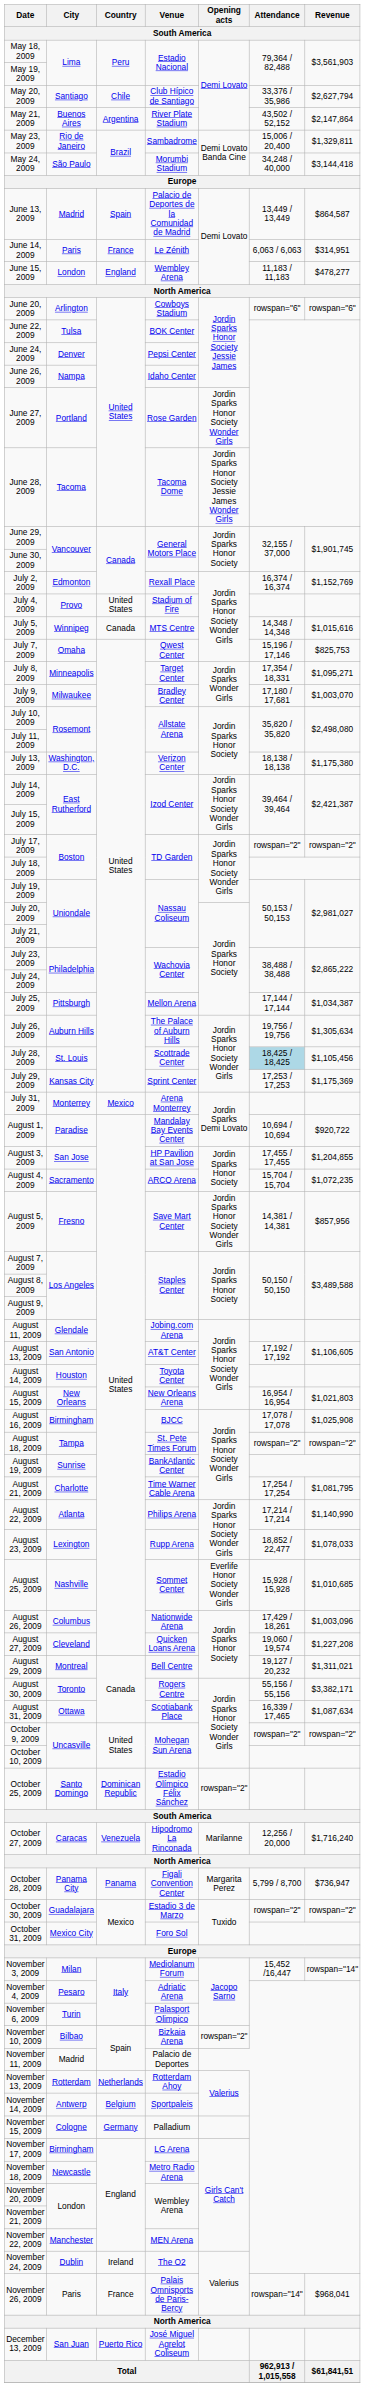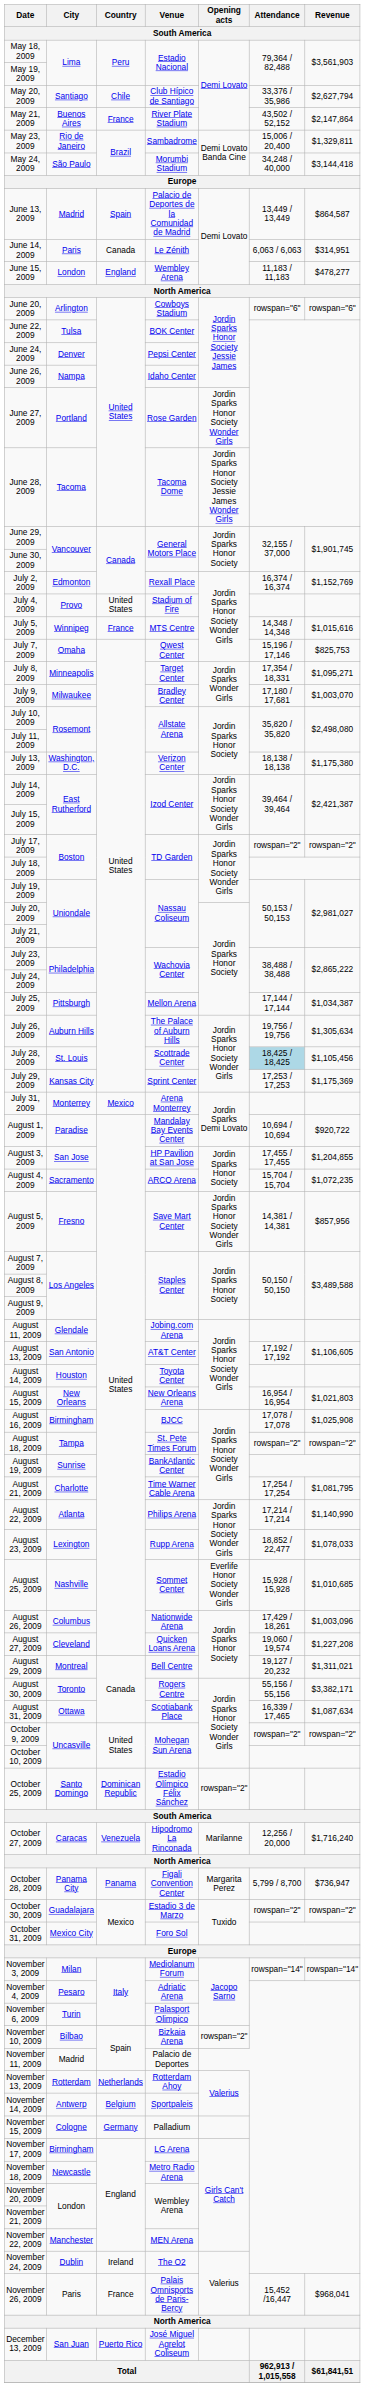May 21, 2009 | Country: Argentina -> France
June 14, 2009 | Country: France -> Canada
July 5, 2009 | Country: Canada -> France
November 3, 2009 | Attendance: 15,452 /16,447 -> rowspan="14"
November 26, 2009 | Attendance: rowspan="14" -> 15,452 /16,447
